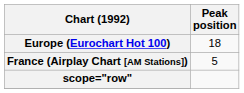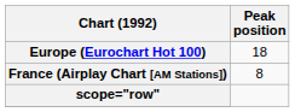France (Airplay Chart [AM Stations]) | Peak position: 5 -> 8
